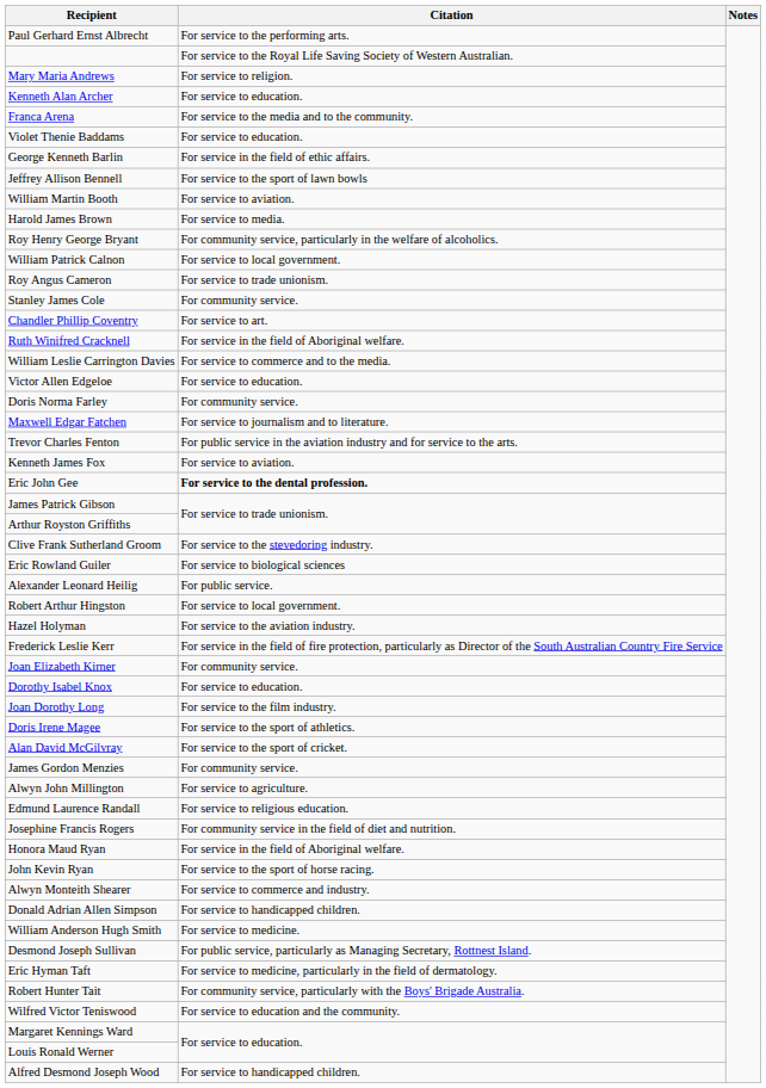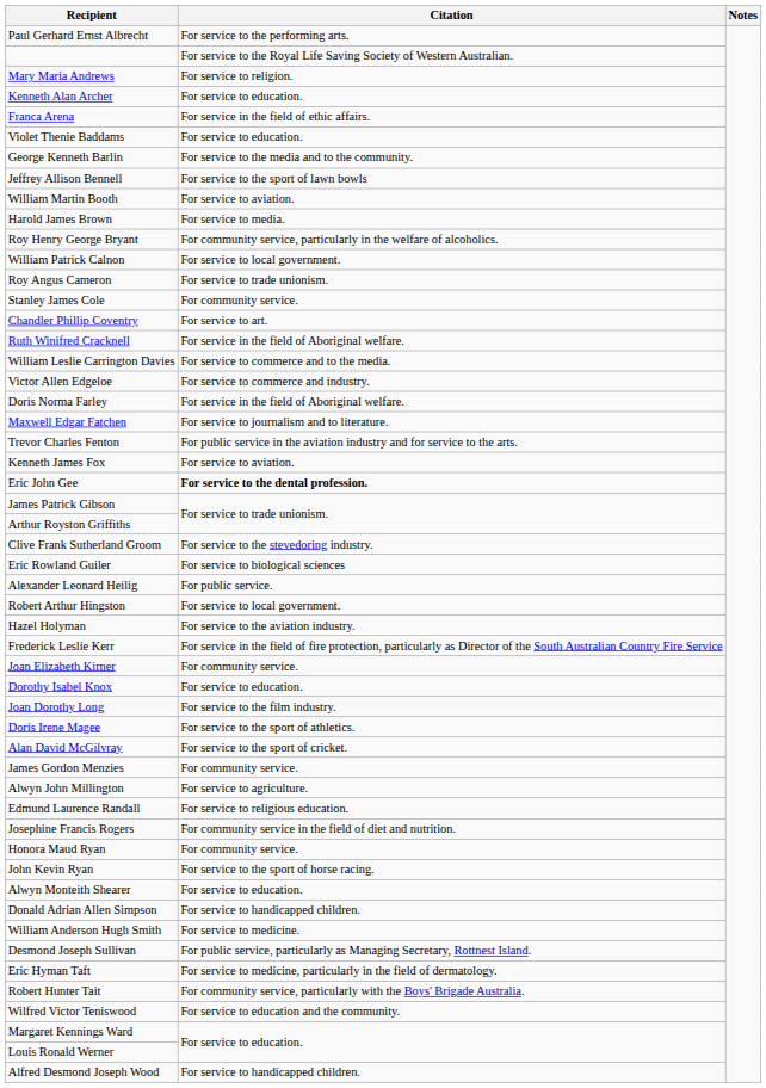Franca Arena | Citation: For service to the media and to the community. -> For service in the field of ethic affairs.
George Kenneth Barlin | Citation: For service in the field of ethic affairs. -> For service to the media and to the community.
Victor Allen Edgeloe | Citation: For service to education. -> For service to commerce and industry.
Doris Norma Farley | Citation: For community service. -> For service in the field of Aboriginal welfare.
Honora Maud Ryan | Citation: For service in the field of Aboriginal welfare. -> For community service.
Alwyn Monteith Shearer | Citation: For service to commerce and industry. -> For service to education.
